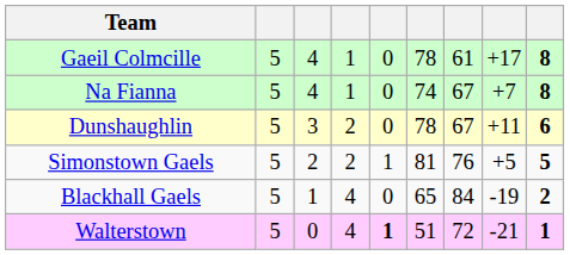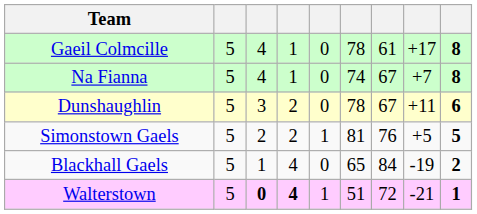Walterstown | column 3: normal -> bold
Walterstown | column 4: normal -> bold
Walterstown | column 5: bold -> normal
